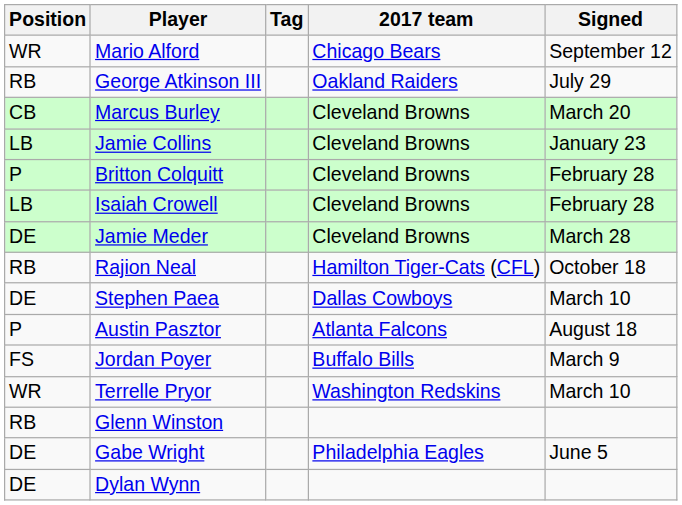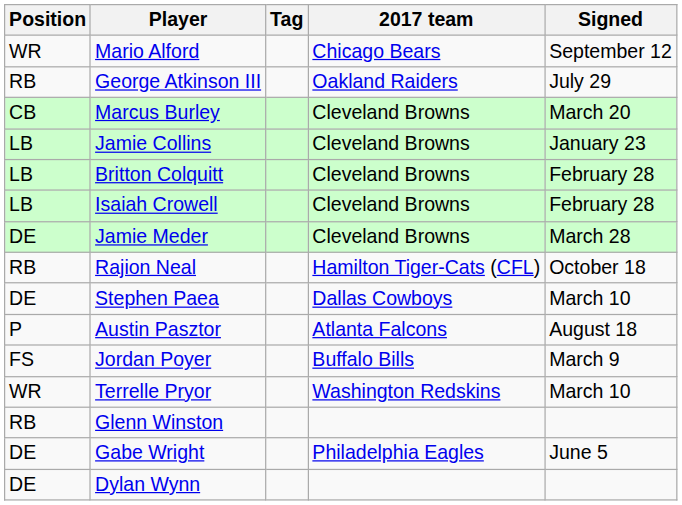Britton Colquitt | Position: P -> LB
